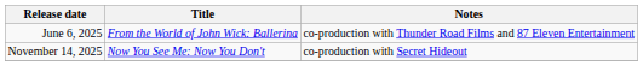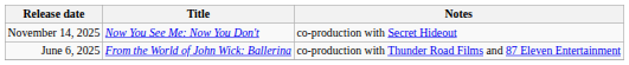rows swapped: June 6, 2025 <-> November 14, 2025
